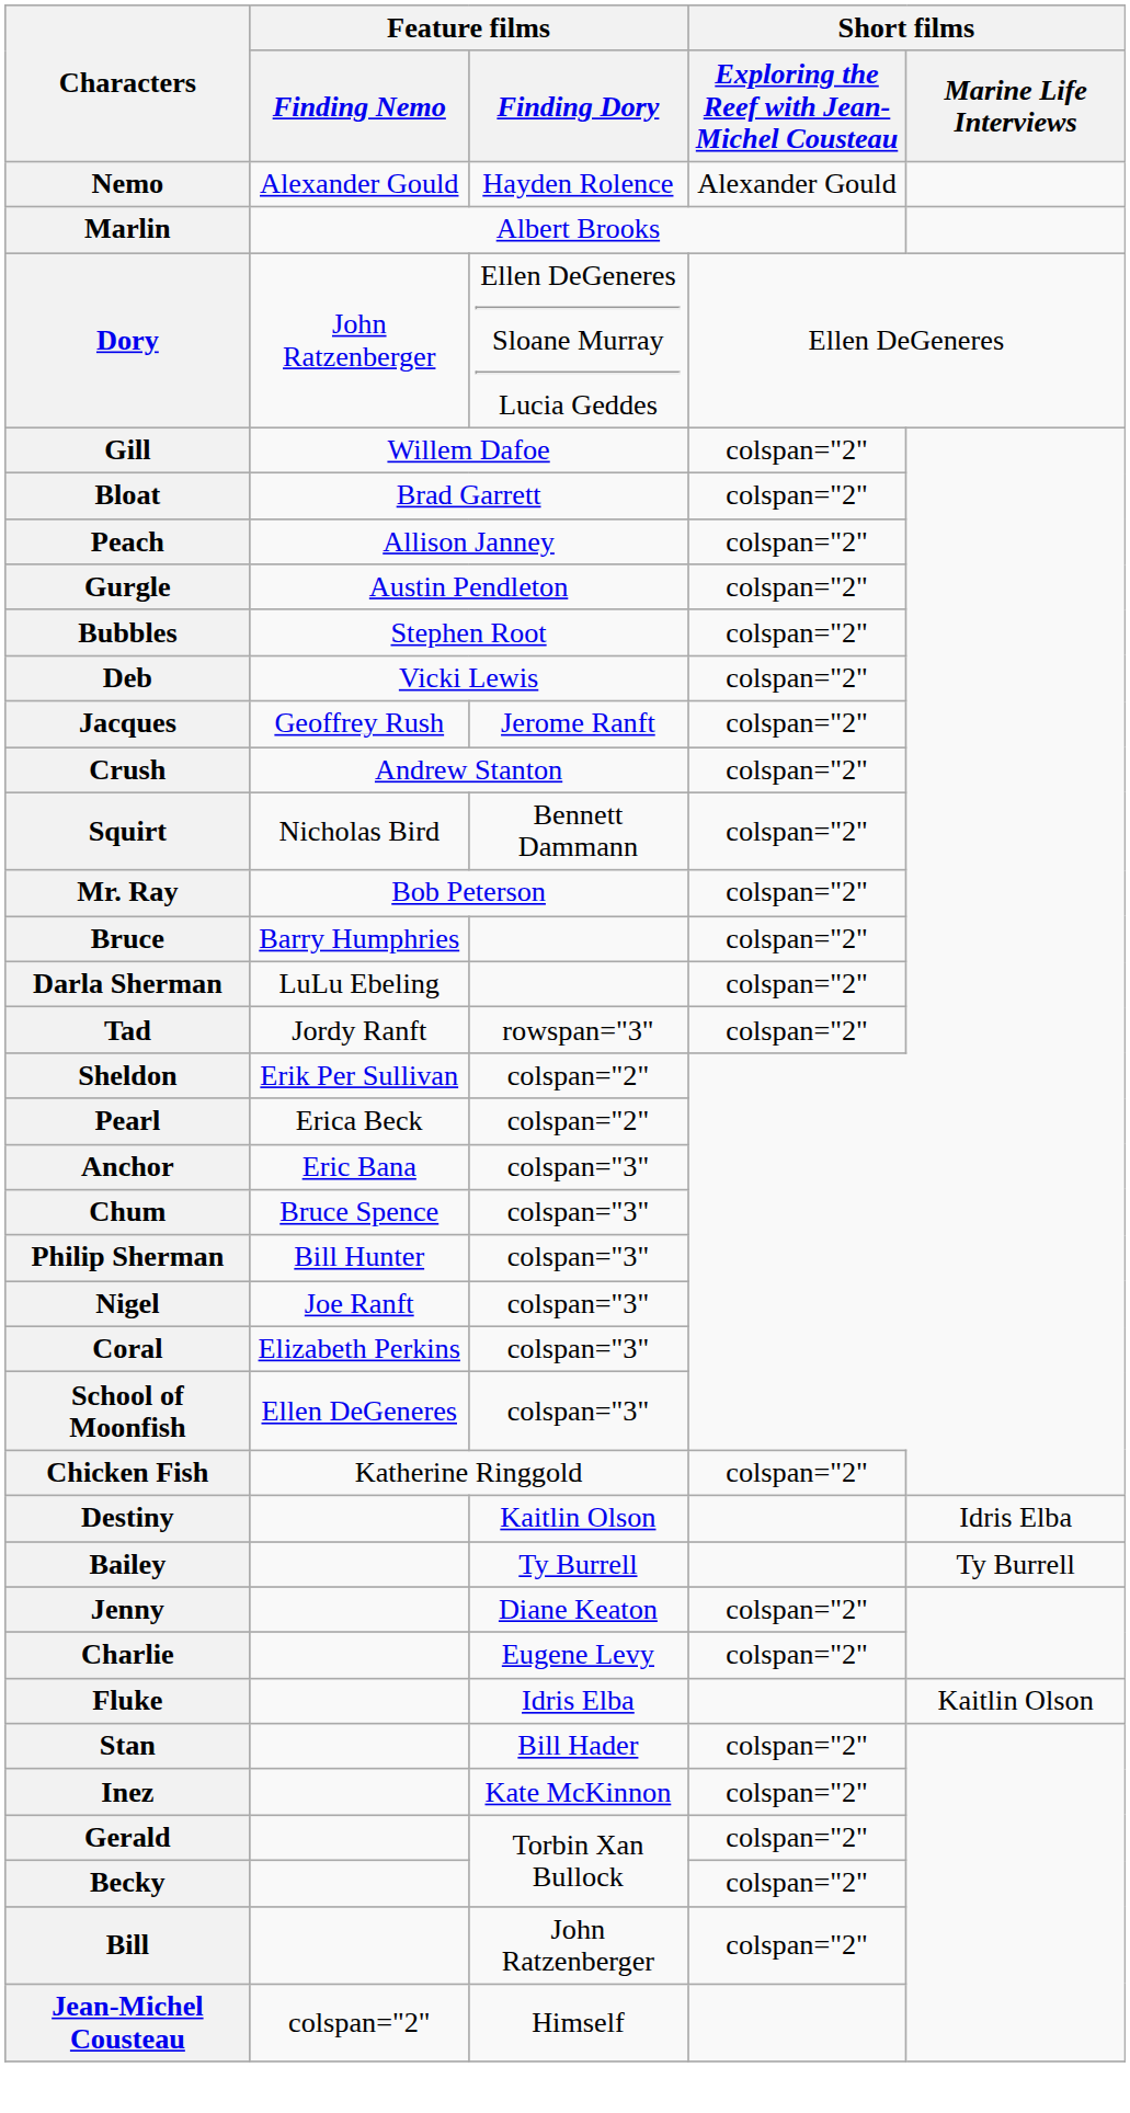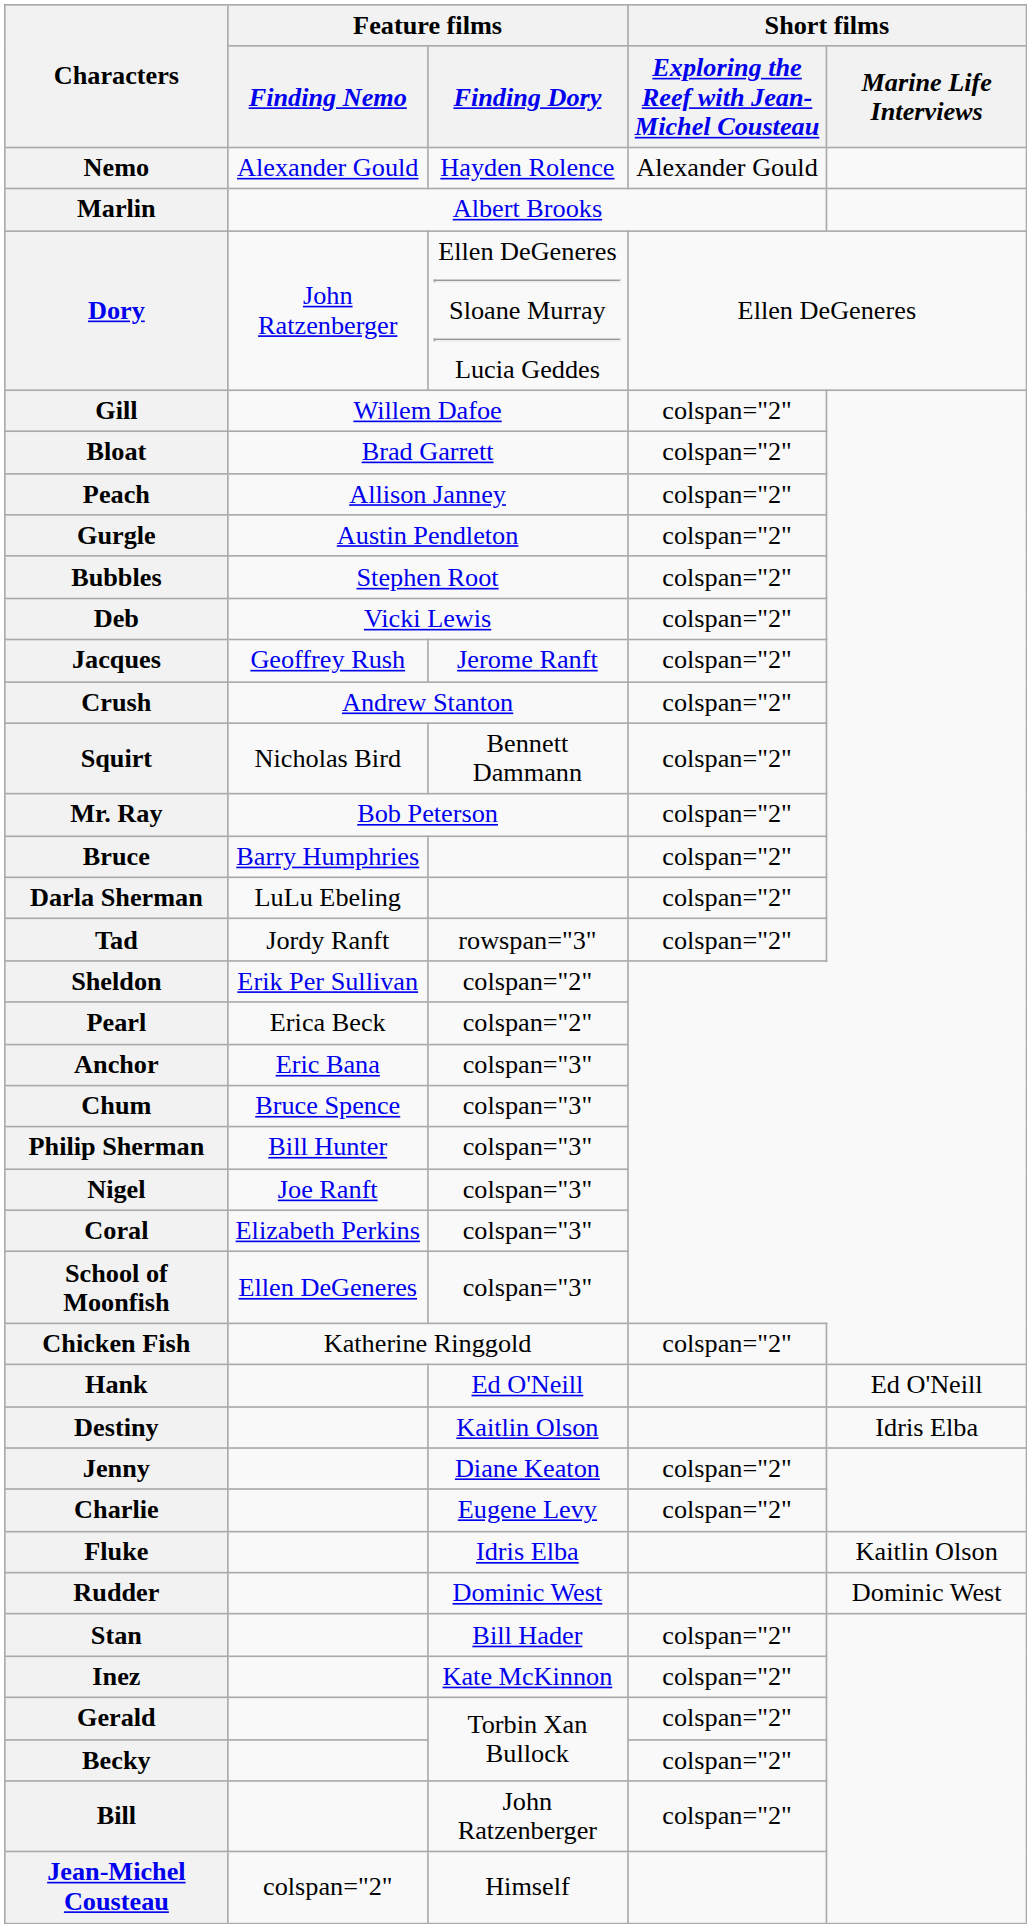+ row: Hank | Ed O'Neill | Ed O'Neill
- row: Bailey | Ty Burrell | Ty Burrell
+ row: Rudder | Dominic West | Dominic West
